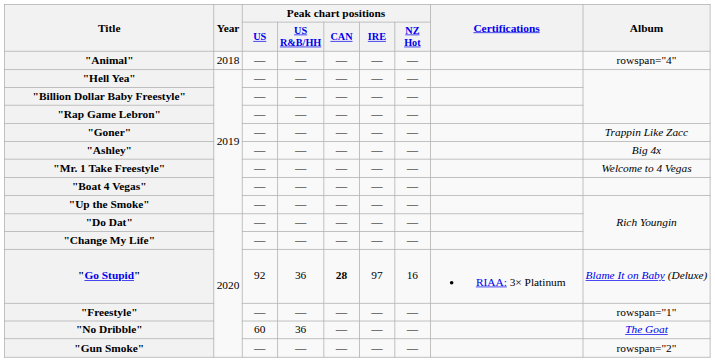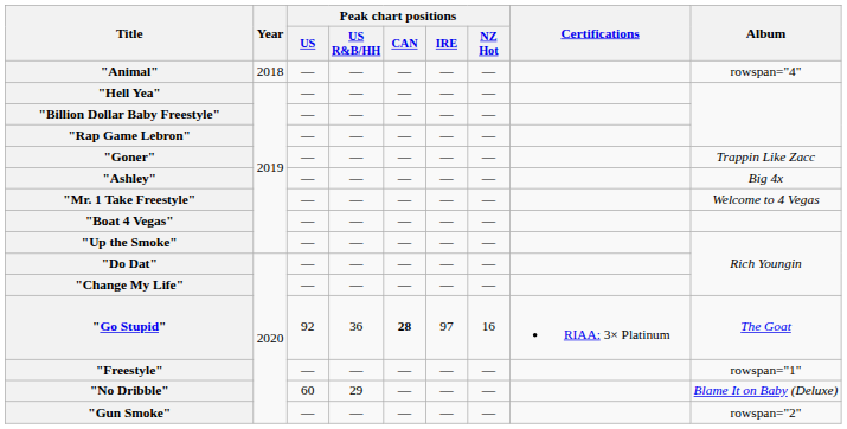"Go Stupid" | Album: Blame It on Baby (Deluxe) -> The Goat
"No Dribble" | Peak chart positions / US R&B/HH: 36 -> 29
"No Dribble" | Album: The Goat -> Blame It on Baby (Deluxe)
